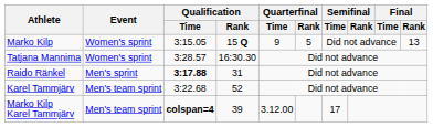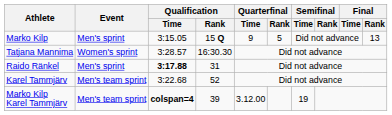Marko Kilp | Event: Women's sprint -> Men's sprint
Marko Kilp Karel Tammjärv | Semifinal / Time: 17 -> 19
